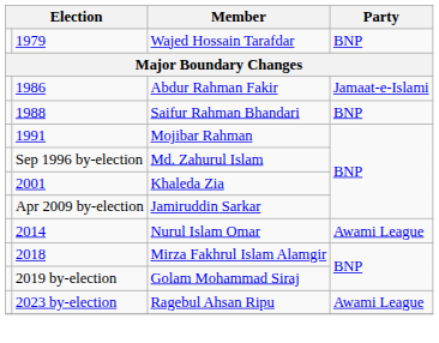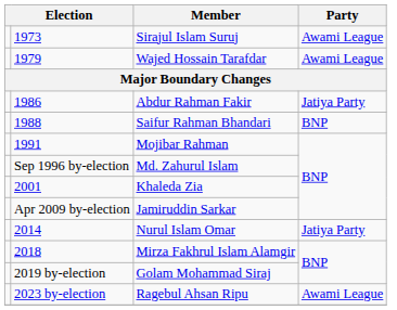+ row: 1973 | Sirajul Islam Suruj | Awami League
Wajed Hossain Tarafdar | Party: BNP -> Awami League
Abdur Rahman Fakir | Party: Jamaat-e-Islami -> Jatiya Party
Nurul Islam Omar | Party: Awami League -> Jatiya Party
